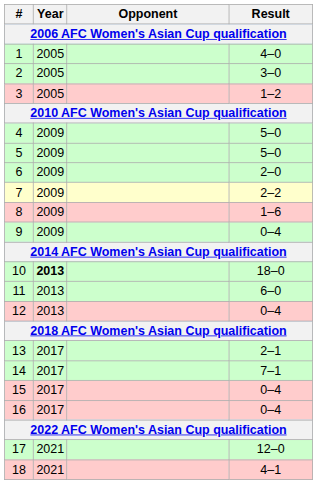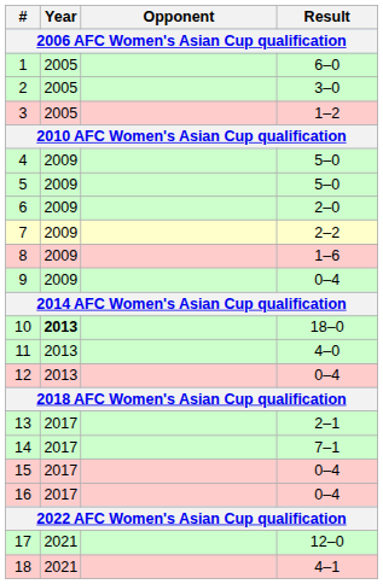1 | Result: 4–0 -> 6–0
11 | Result: 6–0 -> 4–0
